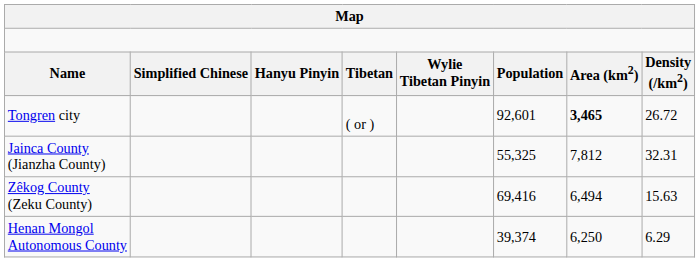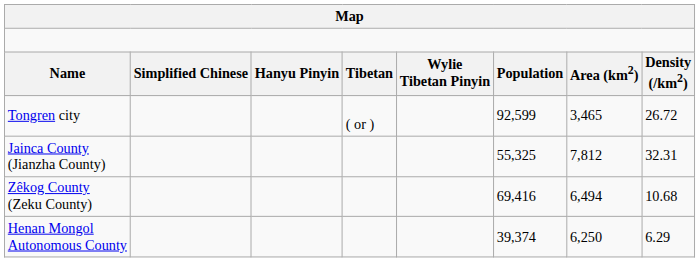Tongren city | column 6: 92,601 -> 92,599
Tongren city | column 7: bold -> normal
Zêkog County (Zeku County) | column 8: 15.63 -> 10.68
